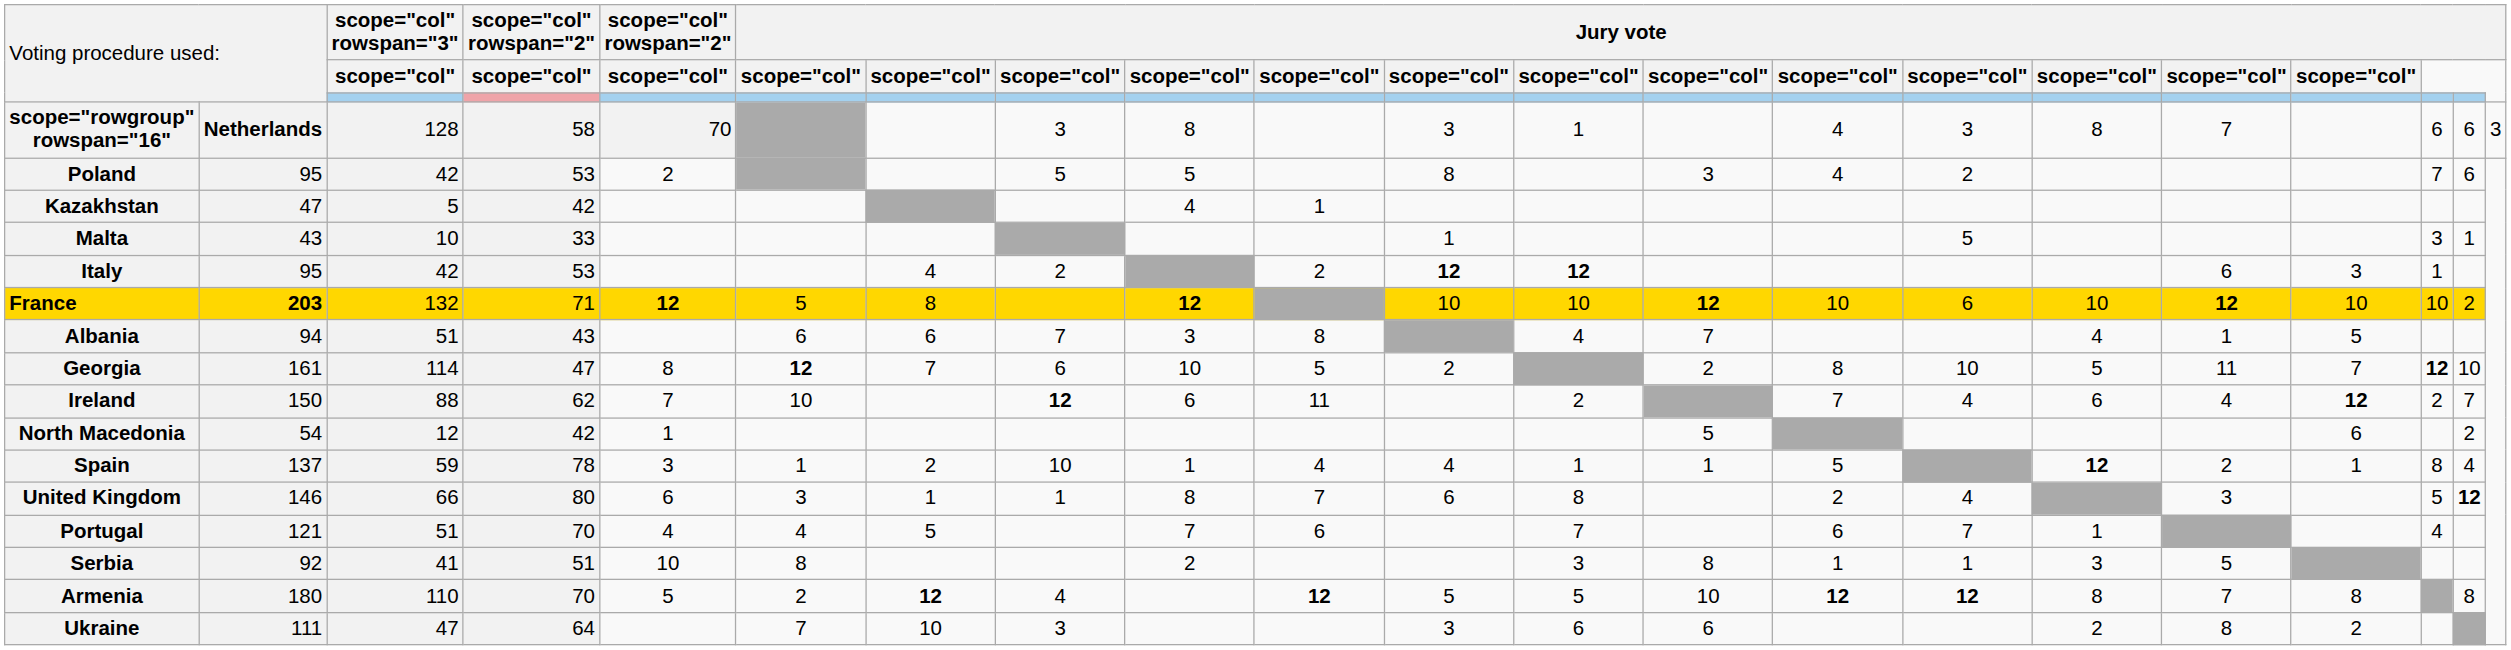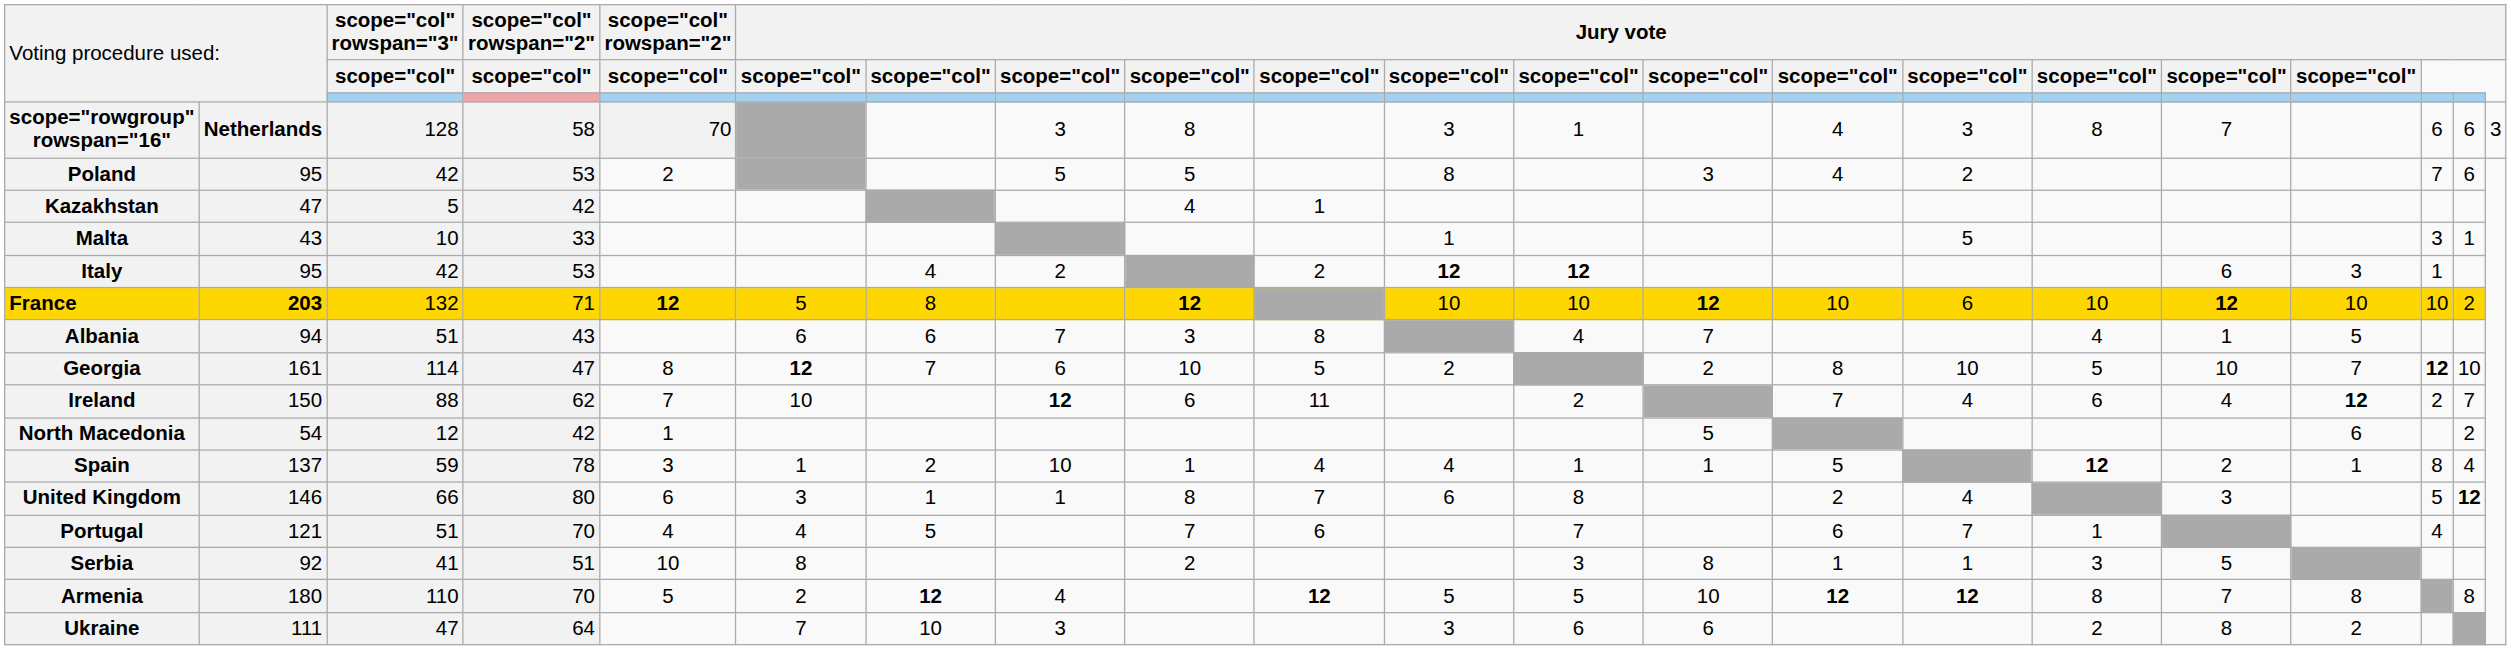Georgia | column 17: 11 -> 10
